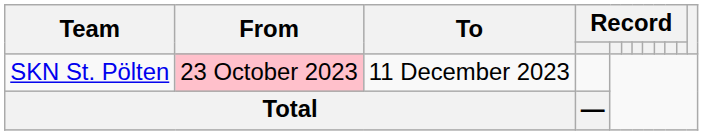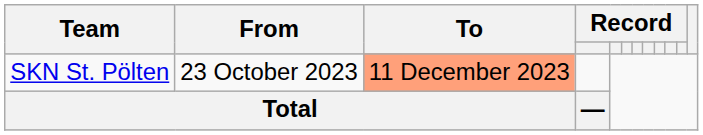SKN St. Pölten | From: pink background -> no background
SKN St. Pölten | To: no background -> lightsalmon background
